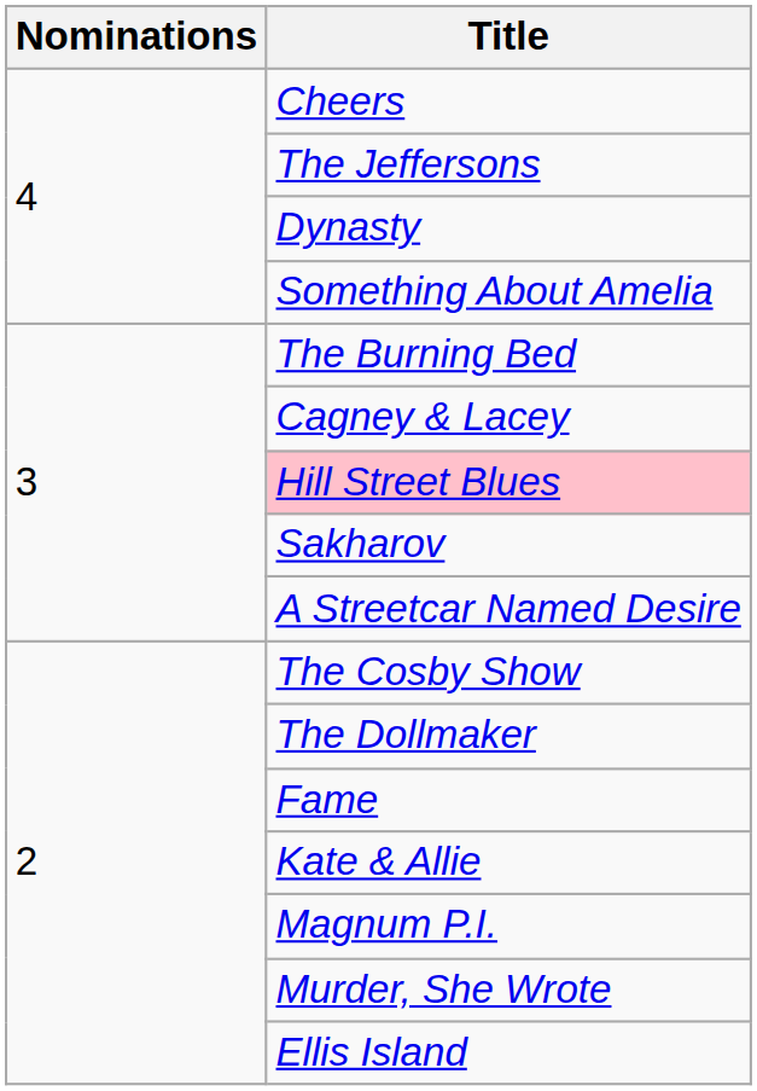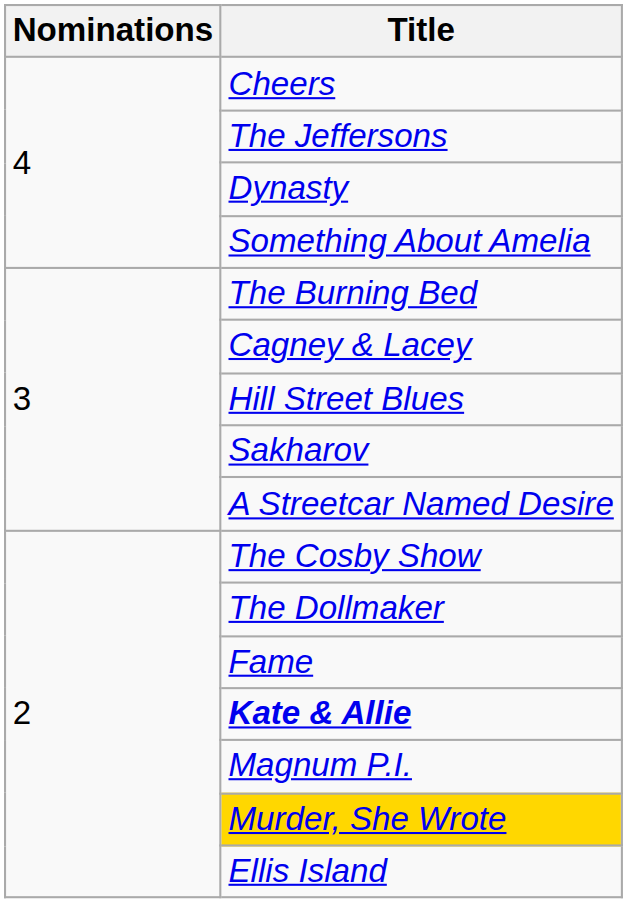Hill Street Blues | Title: pink background -> no background
Kate & Allie | Title: normal -> bold
Murder, She Wrote | Title: no background -> gold background
